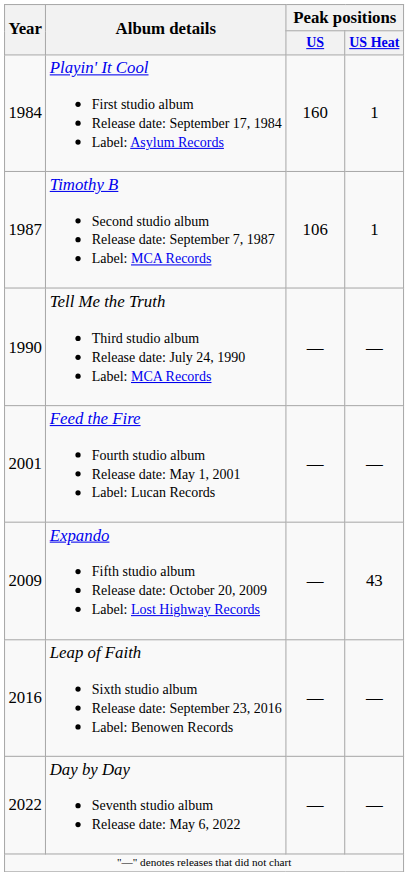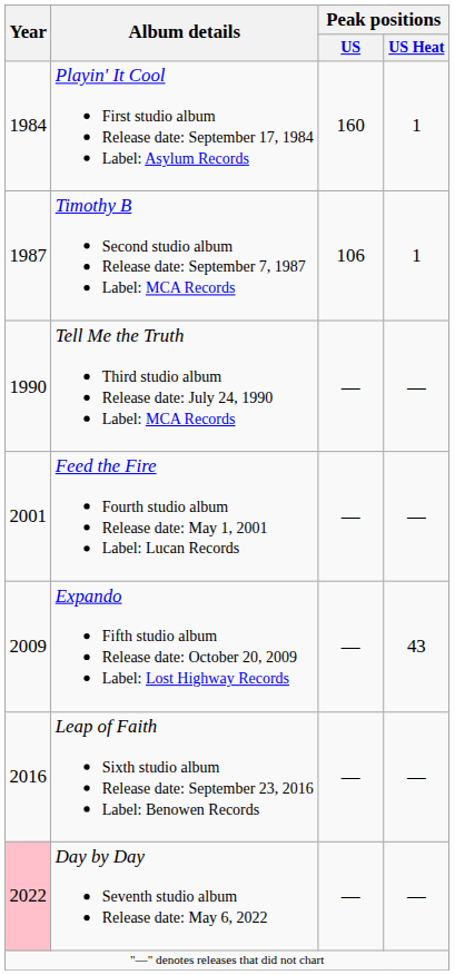Day by Day Seventh studio album Release date: May 6, 2022 | Year: no background -> pink background
